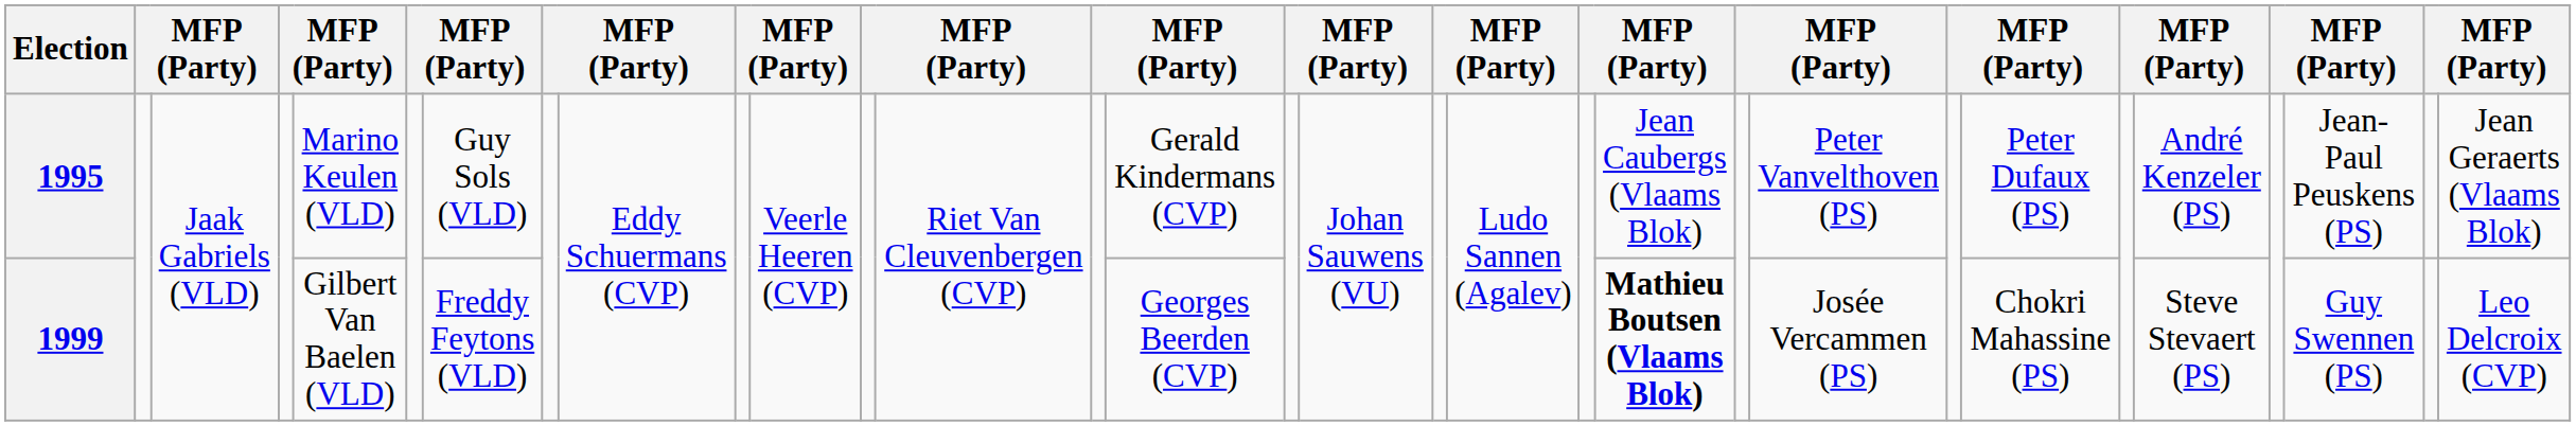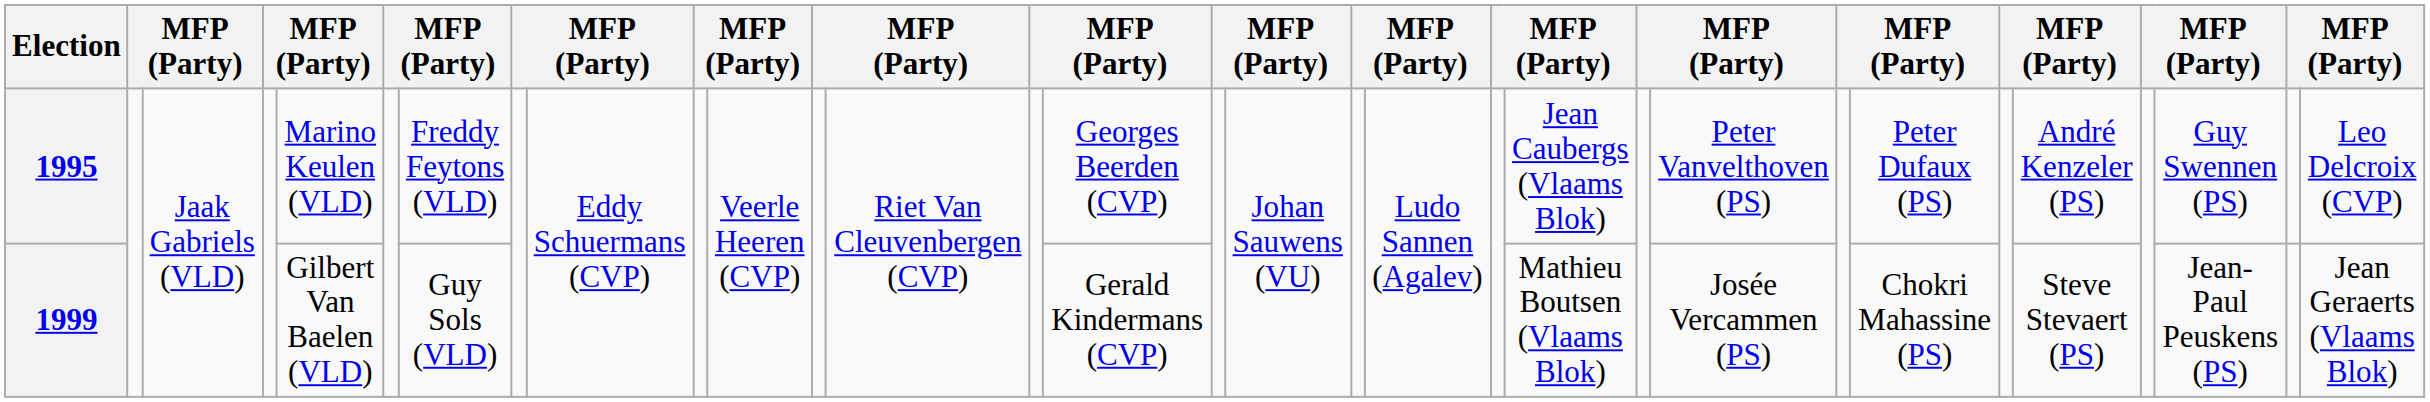1995 | column 7: Guy Sols (VLD) -> Freddy Feytons (VLD)
1995 | column 15: Gerald Kindermans (CVP) -> Georges Beerden (CVP)
1995 | column 29: Jean-Paul Peuskens (PS) -> Guy Swennen (PS)
1995 | column 31: Jean Geraerts (Vlaams Blok) -> Leo Delcroix (CVP)
1999 | column 7: Freddy Feytons (VLD) -> Guy Sols (VLD)
1999 | column 15: Georges Beerden (CVP) -> Gerald Kindermans (CVP)
1999 | column 21: bold -> normal
1999 | column 29: Guy Swennen (PS) -> Jean-Paul Peuskens (PS)
1999 | column 31: Leo Delcroix (CVP) -> Jean Geraerts (Vlaams Blok)
